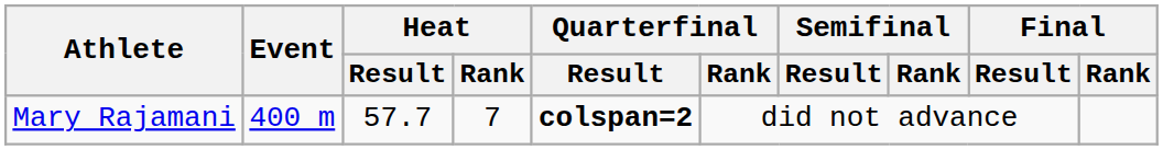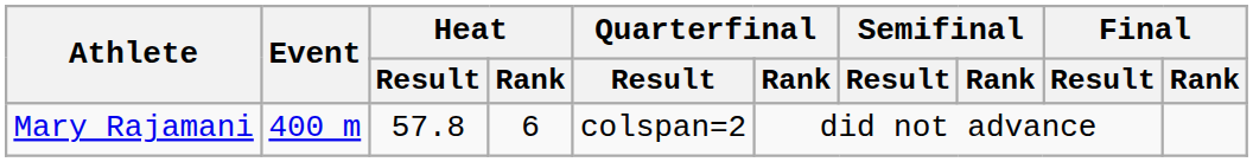Mary Rajamani | Heat / Result: 57.7 -> 57.8
Mary Rajamani | Heat / Rank: 7 -> 6
Mary Rajamani | Quarterfinal / Result: bold -> normal
